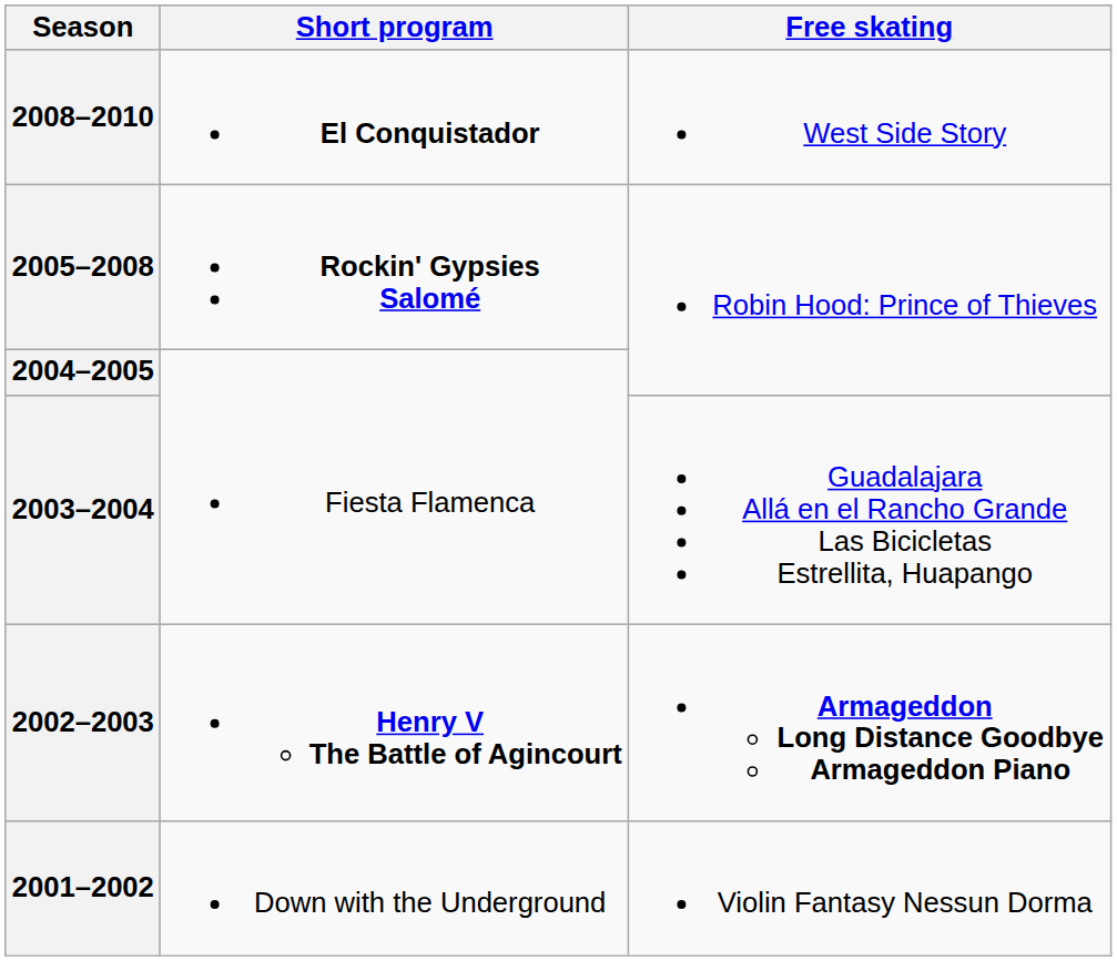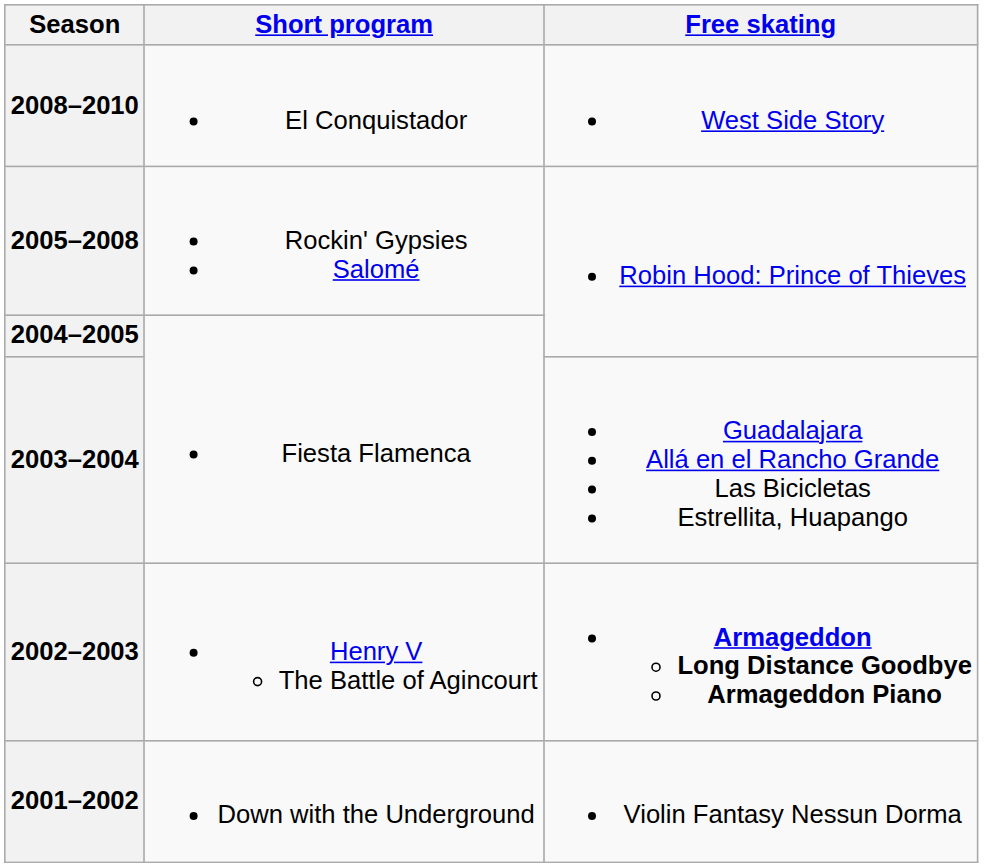2008–2010 | Short program: bold -> normal
2005–2008 | Short program: bold -> normal
2002–2003 | Short program: bold -> normal
